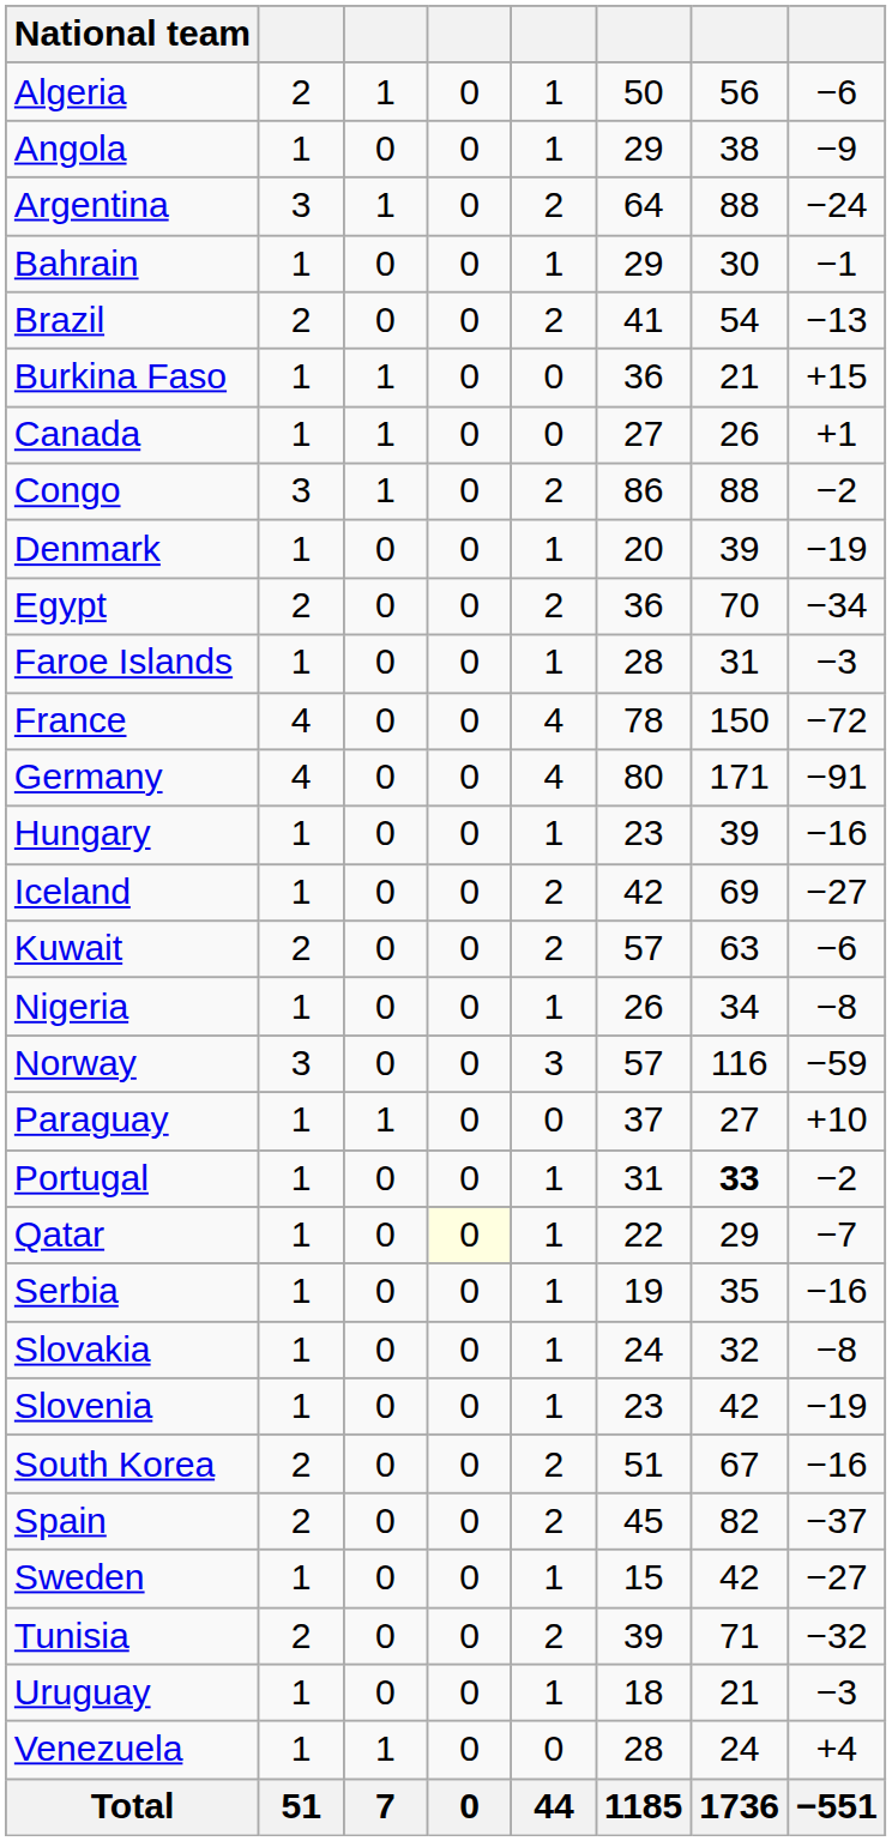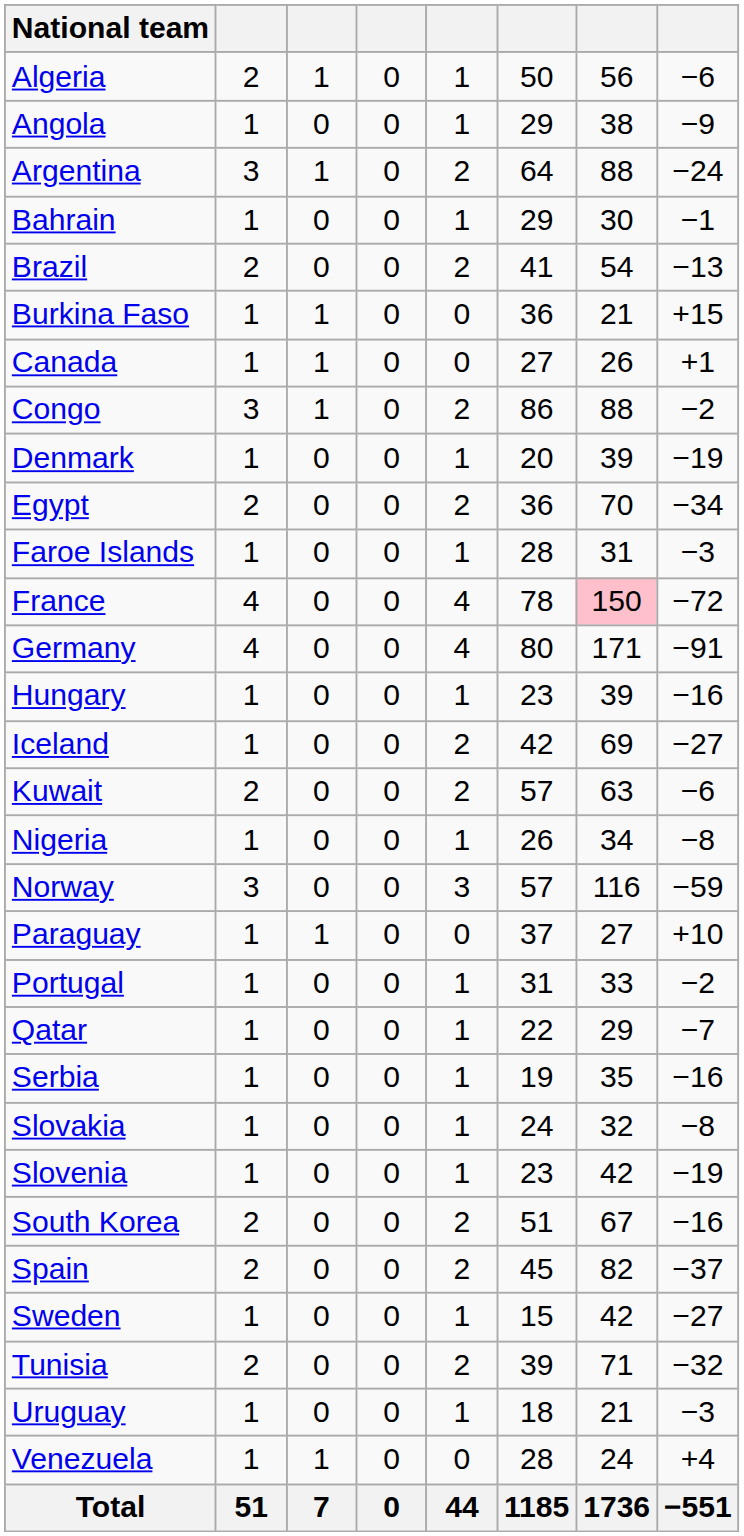France | column 7: no background -> pink background
Portugal | column 7: bold -> normal
Qatar | column 4: lightyellow background -> no background
